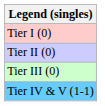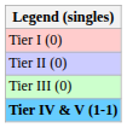row 5 | column 1: normal -> bold
